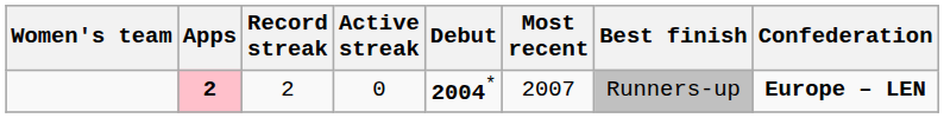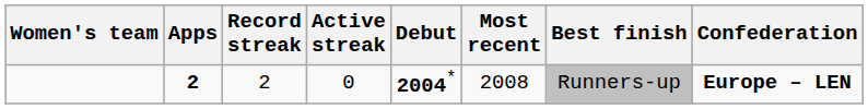row 2 | Apps: pink background -> no background
row 2 | Most recent: 2007 -> 2008
